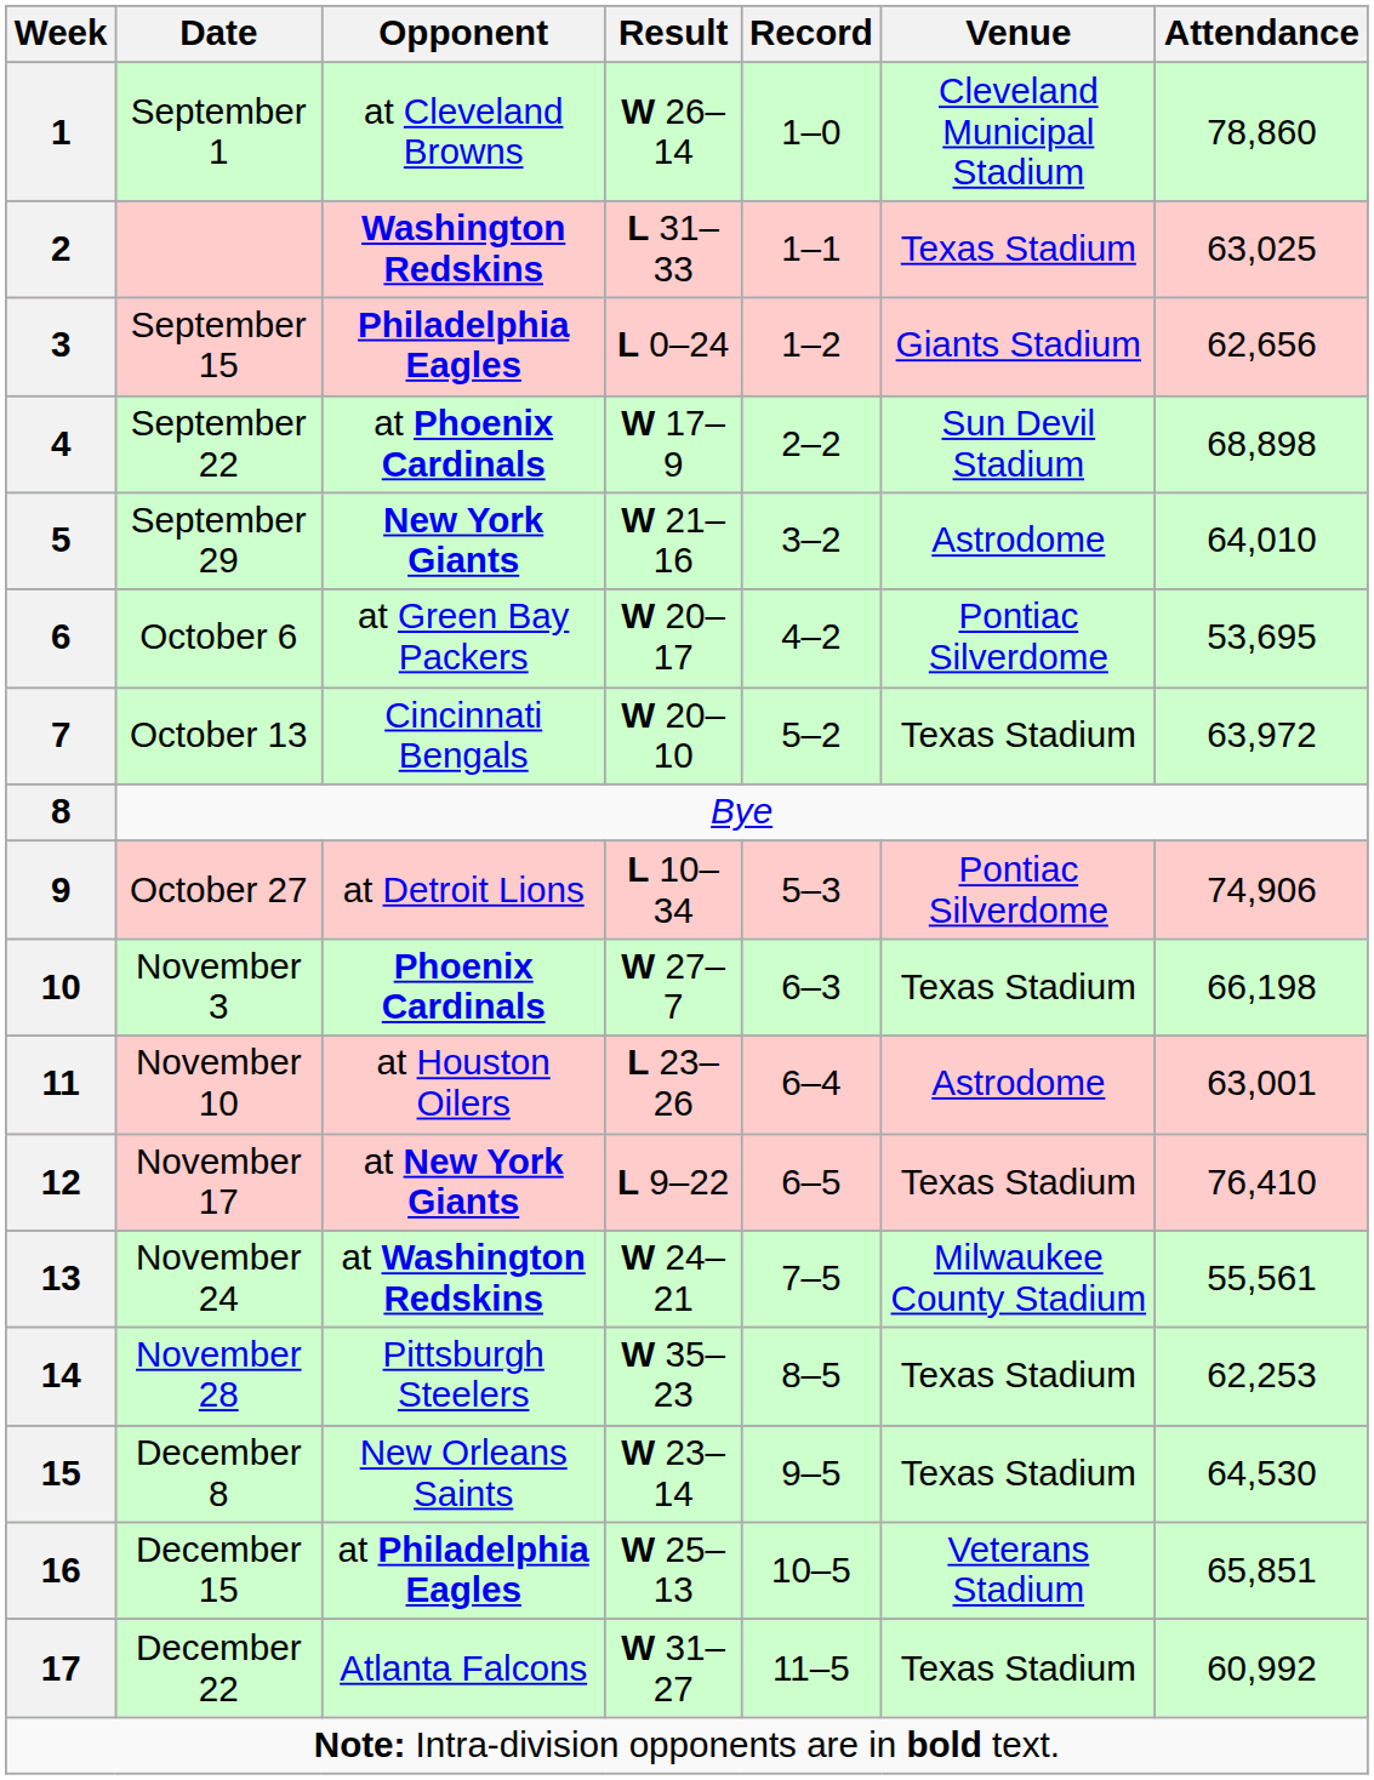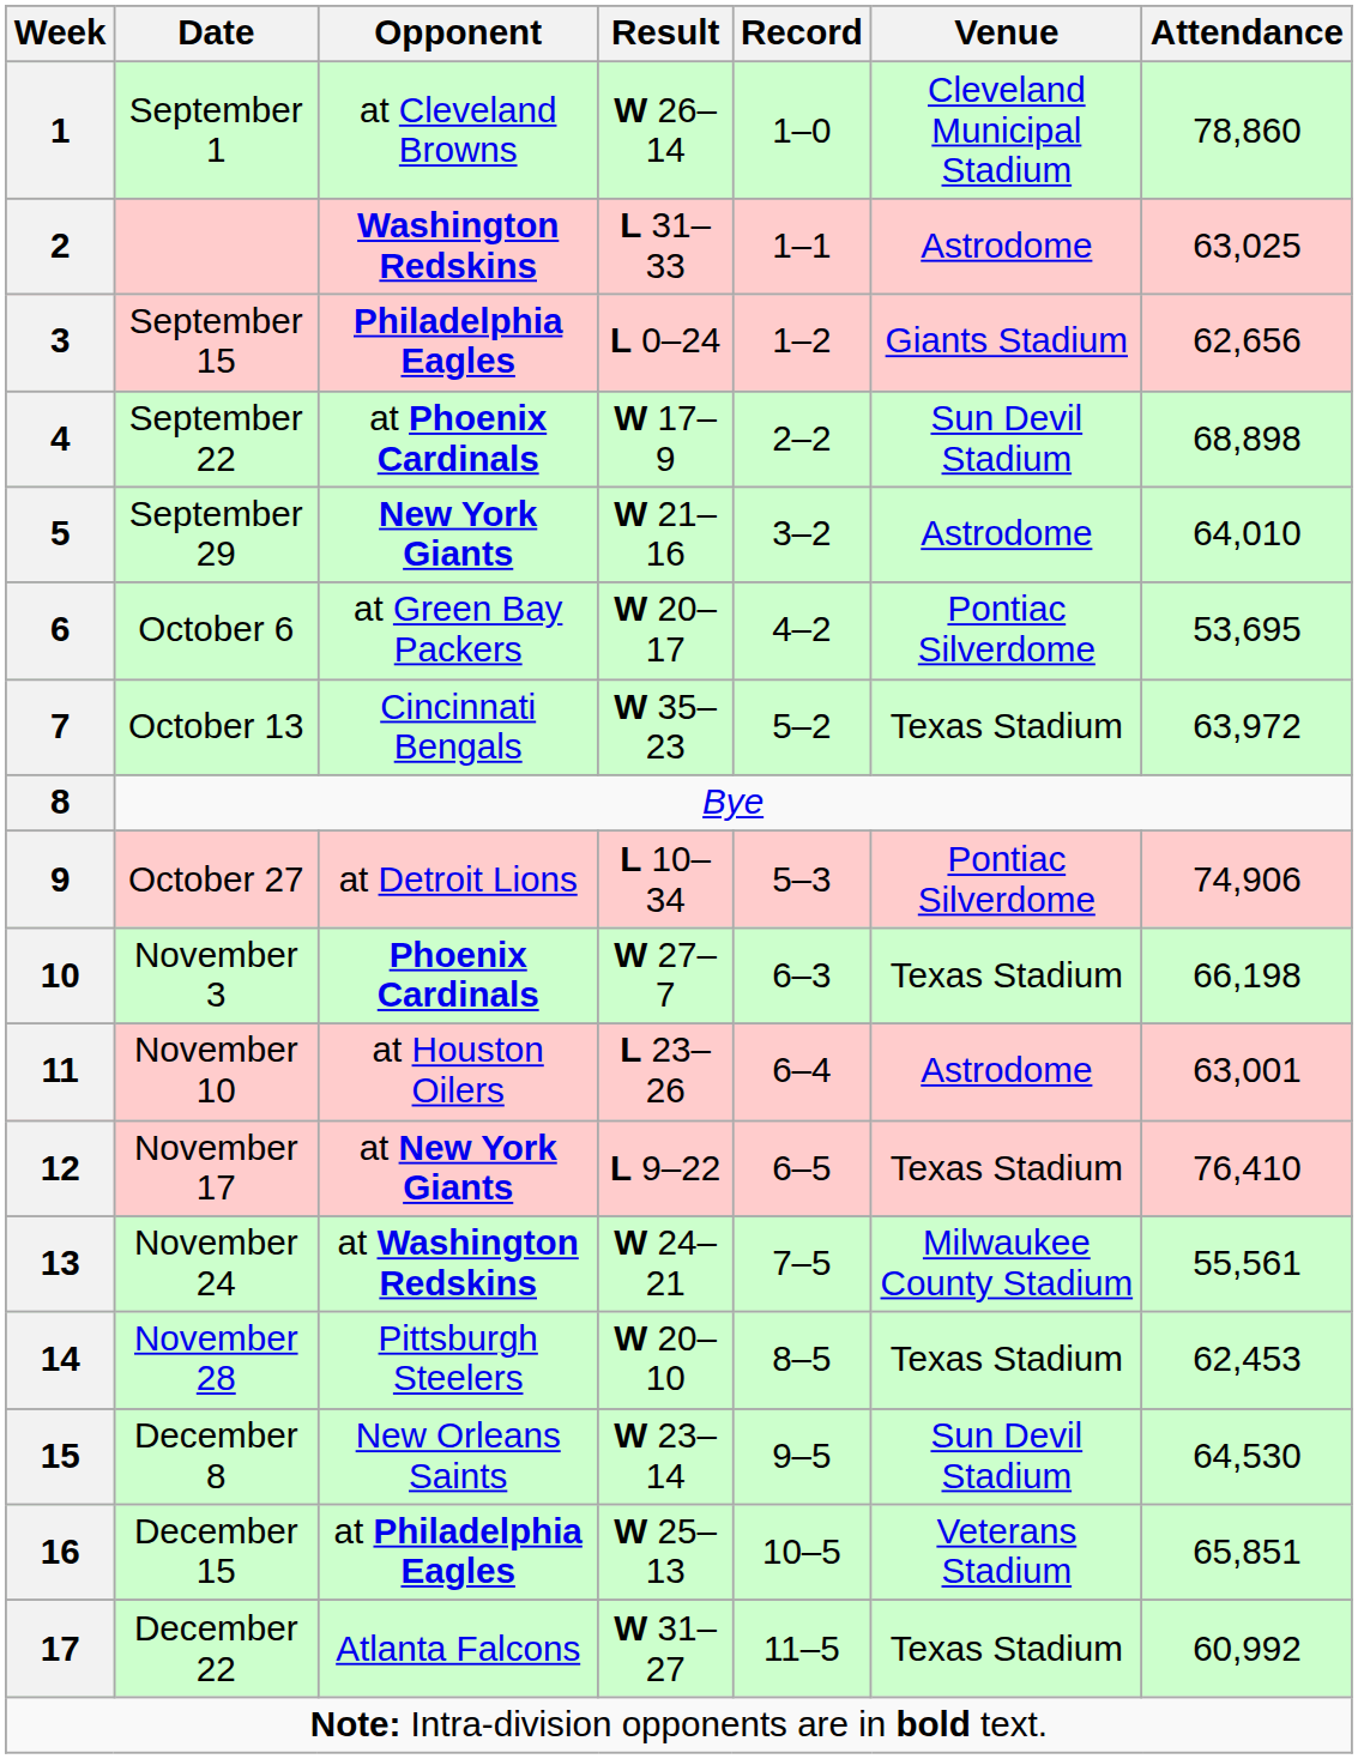2 | Venue: Texas Stadium -> Astrodome
7 | Result: W 20–10 -> W 35–23
14 | Result: W 35–23 -> W 20–10
14 | Attendance: 62,253 -> 62,453
15 | Venue: Texas Stadium -> Sun Devil Stadium
